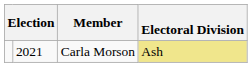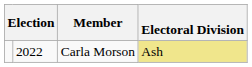Carla Morson | column 2: 2021 -> 2022
